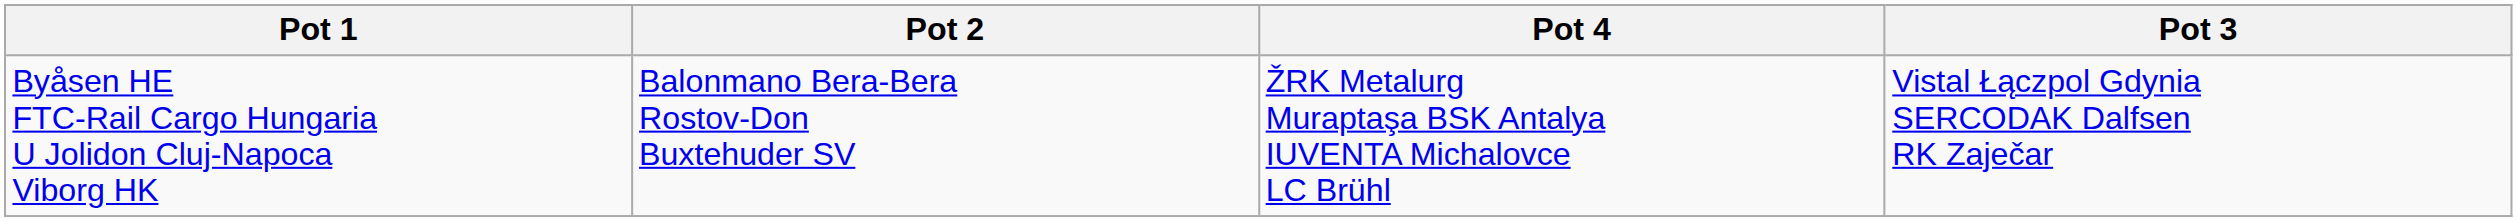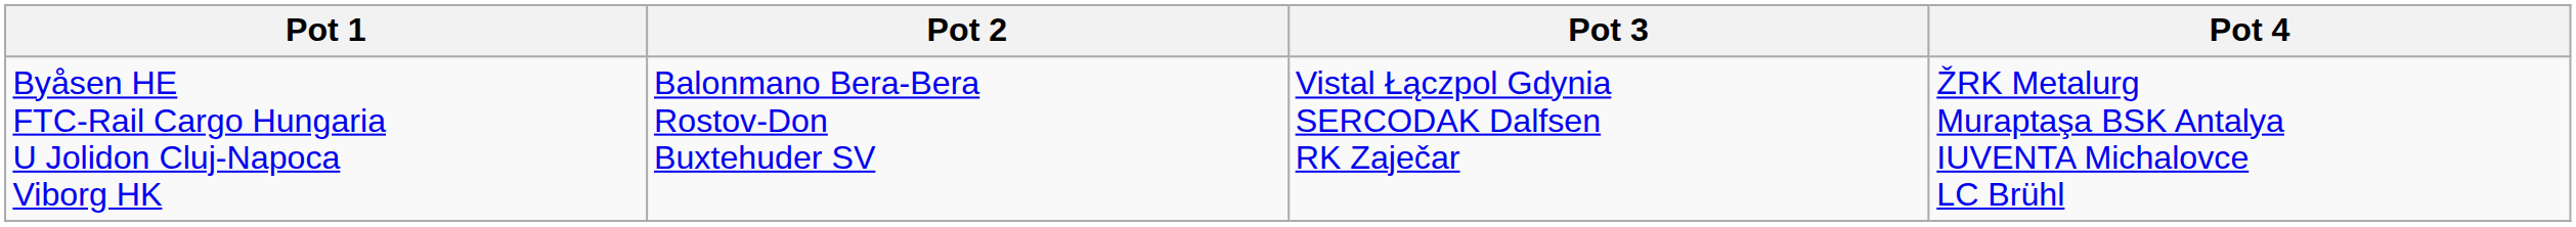columns swapped: Pot 3 <-> Pot 4
